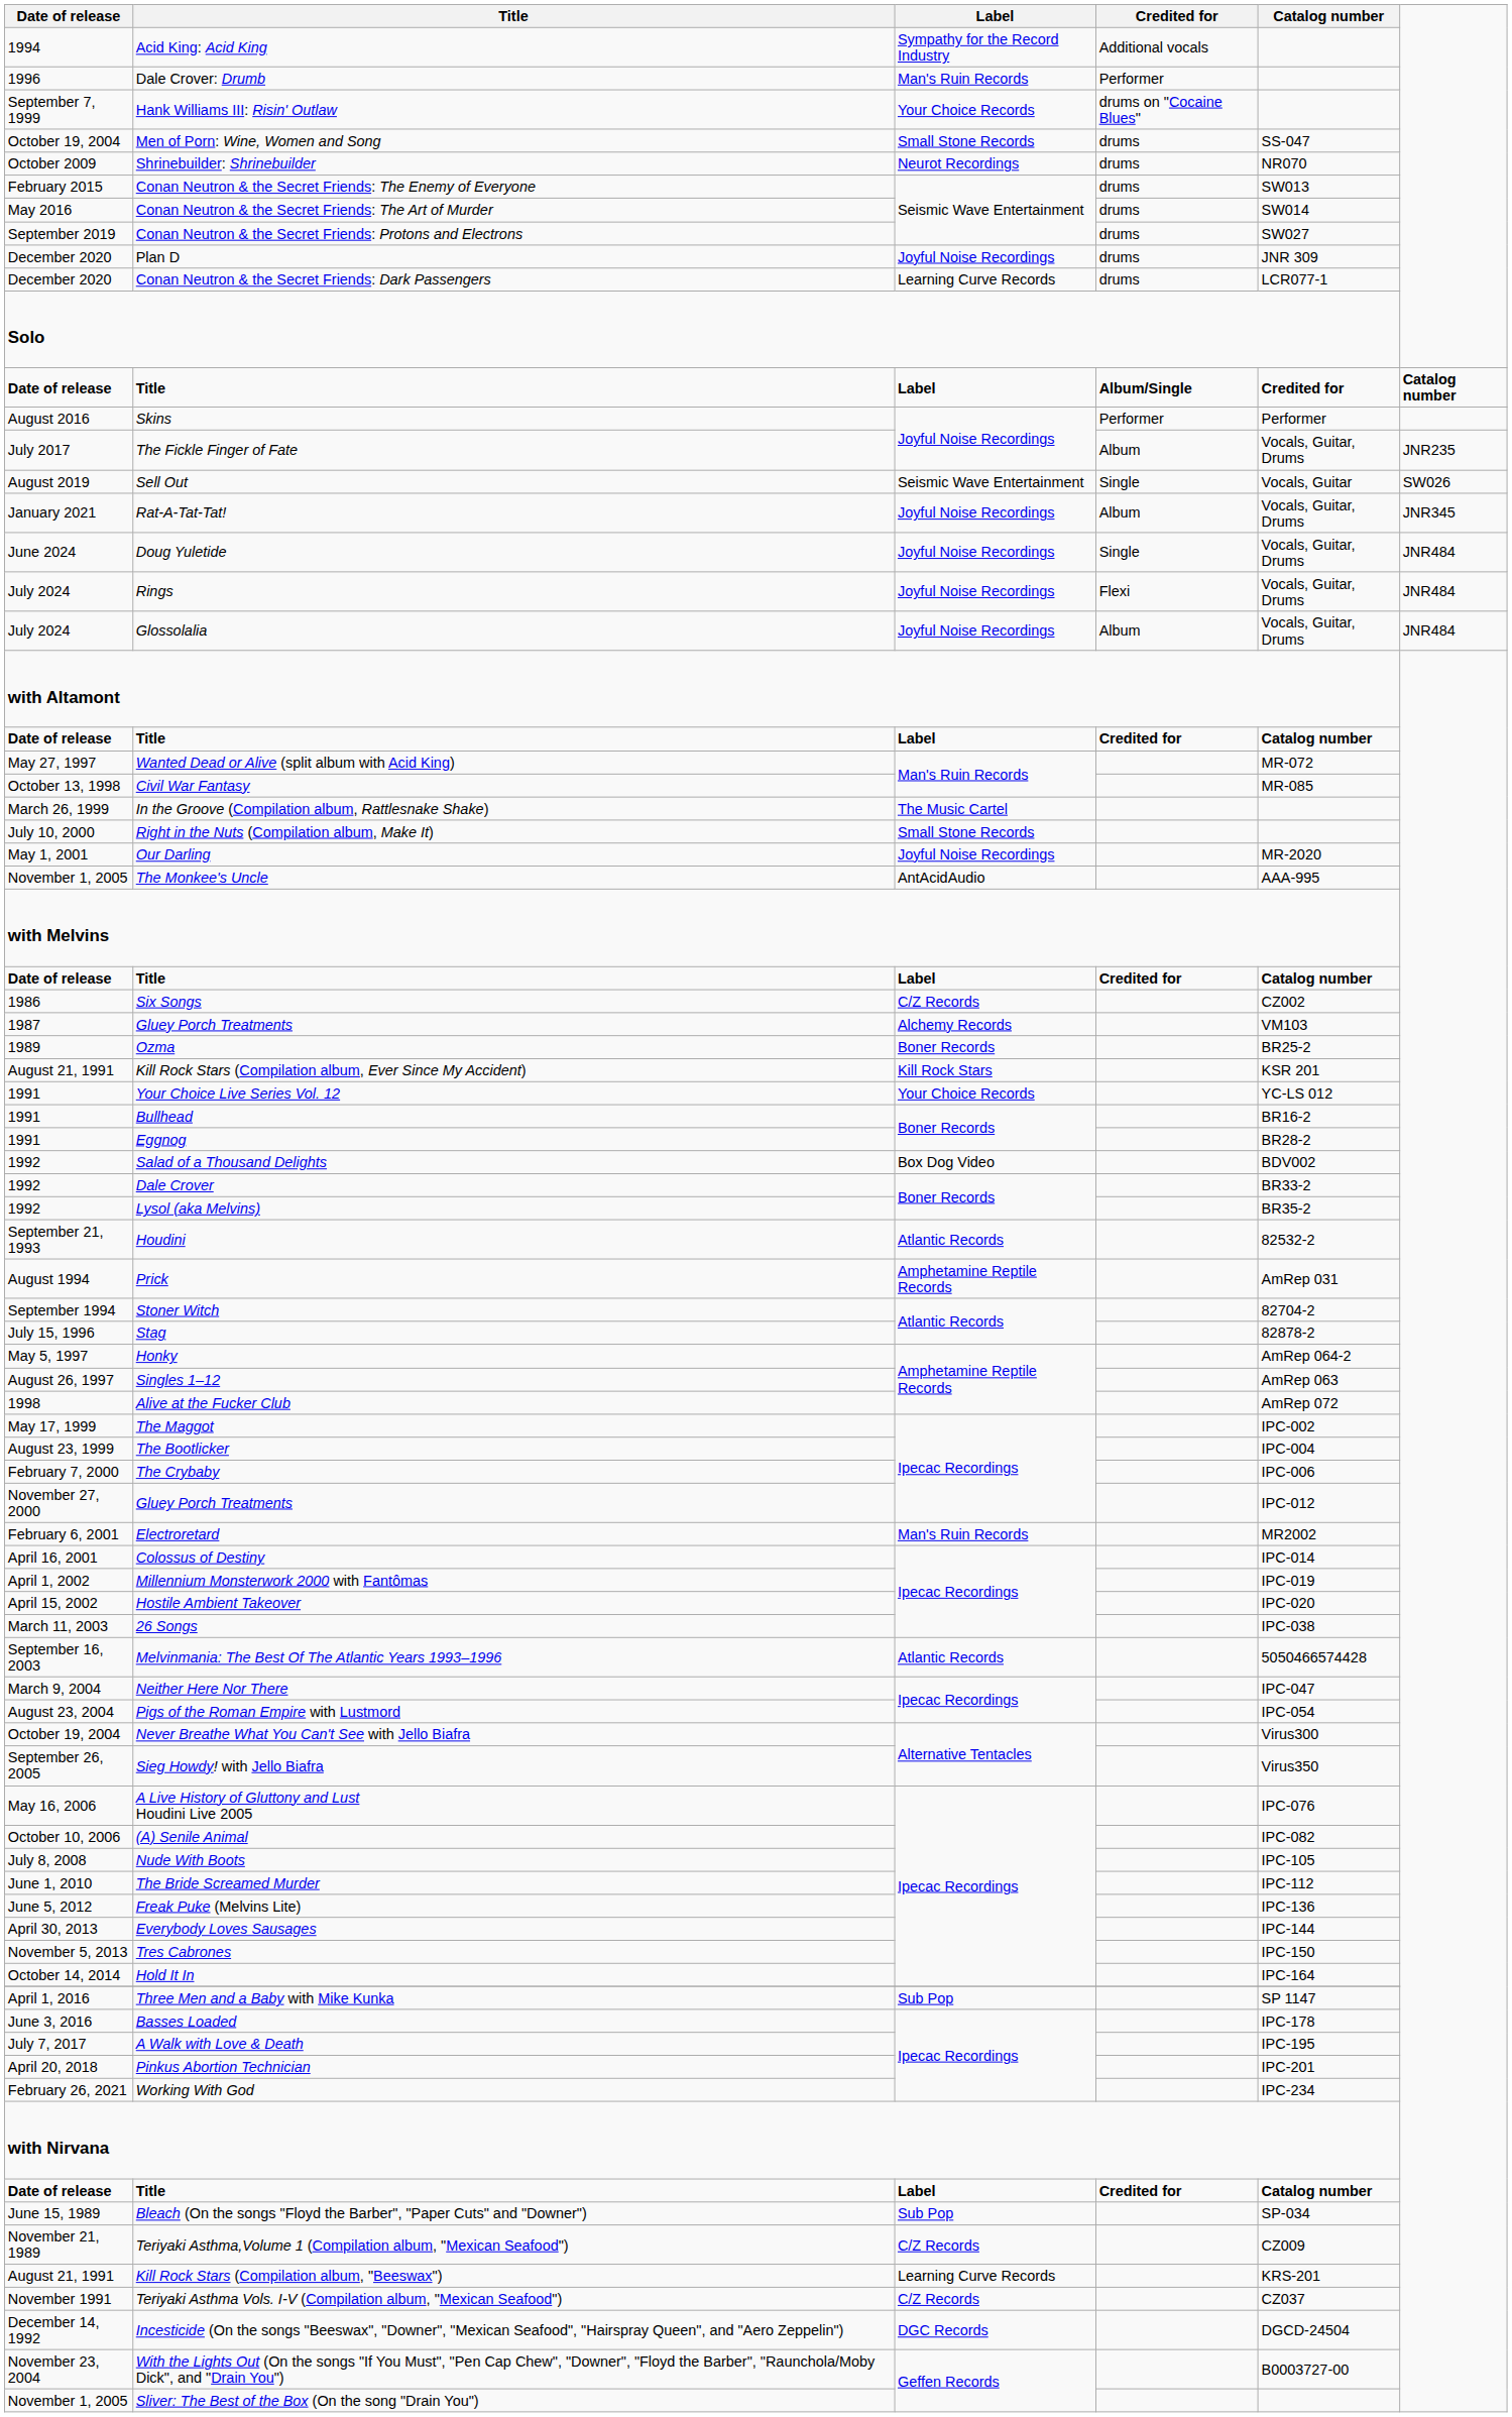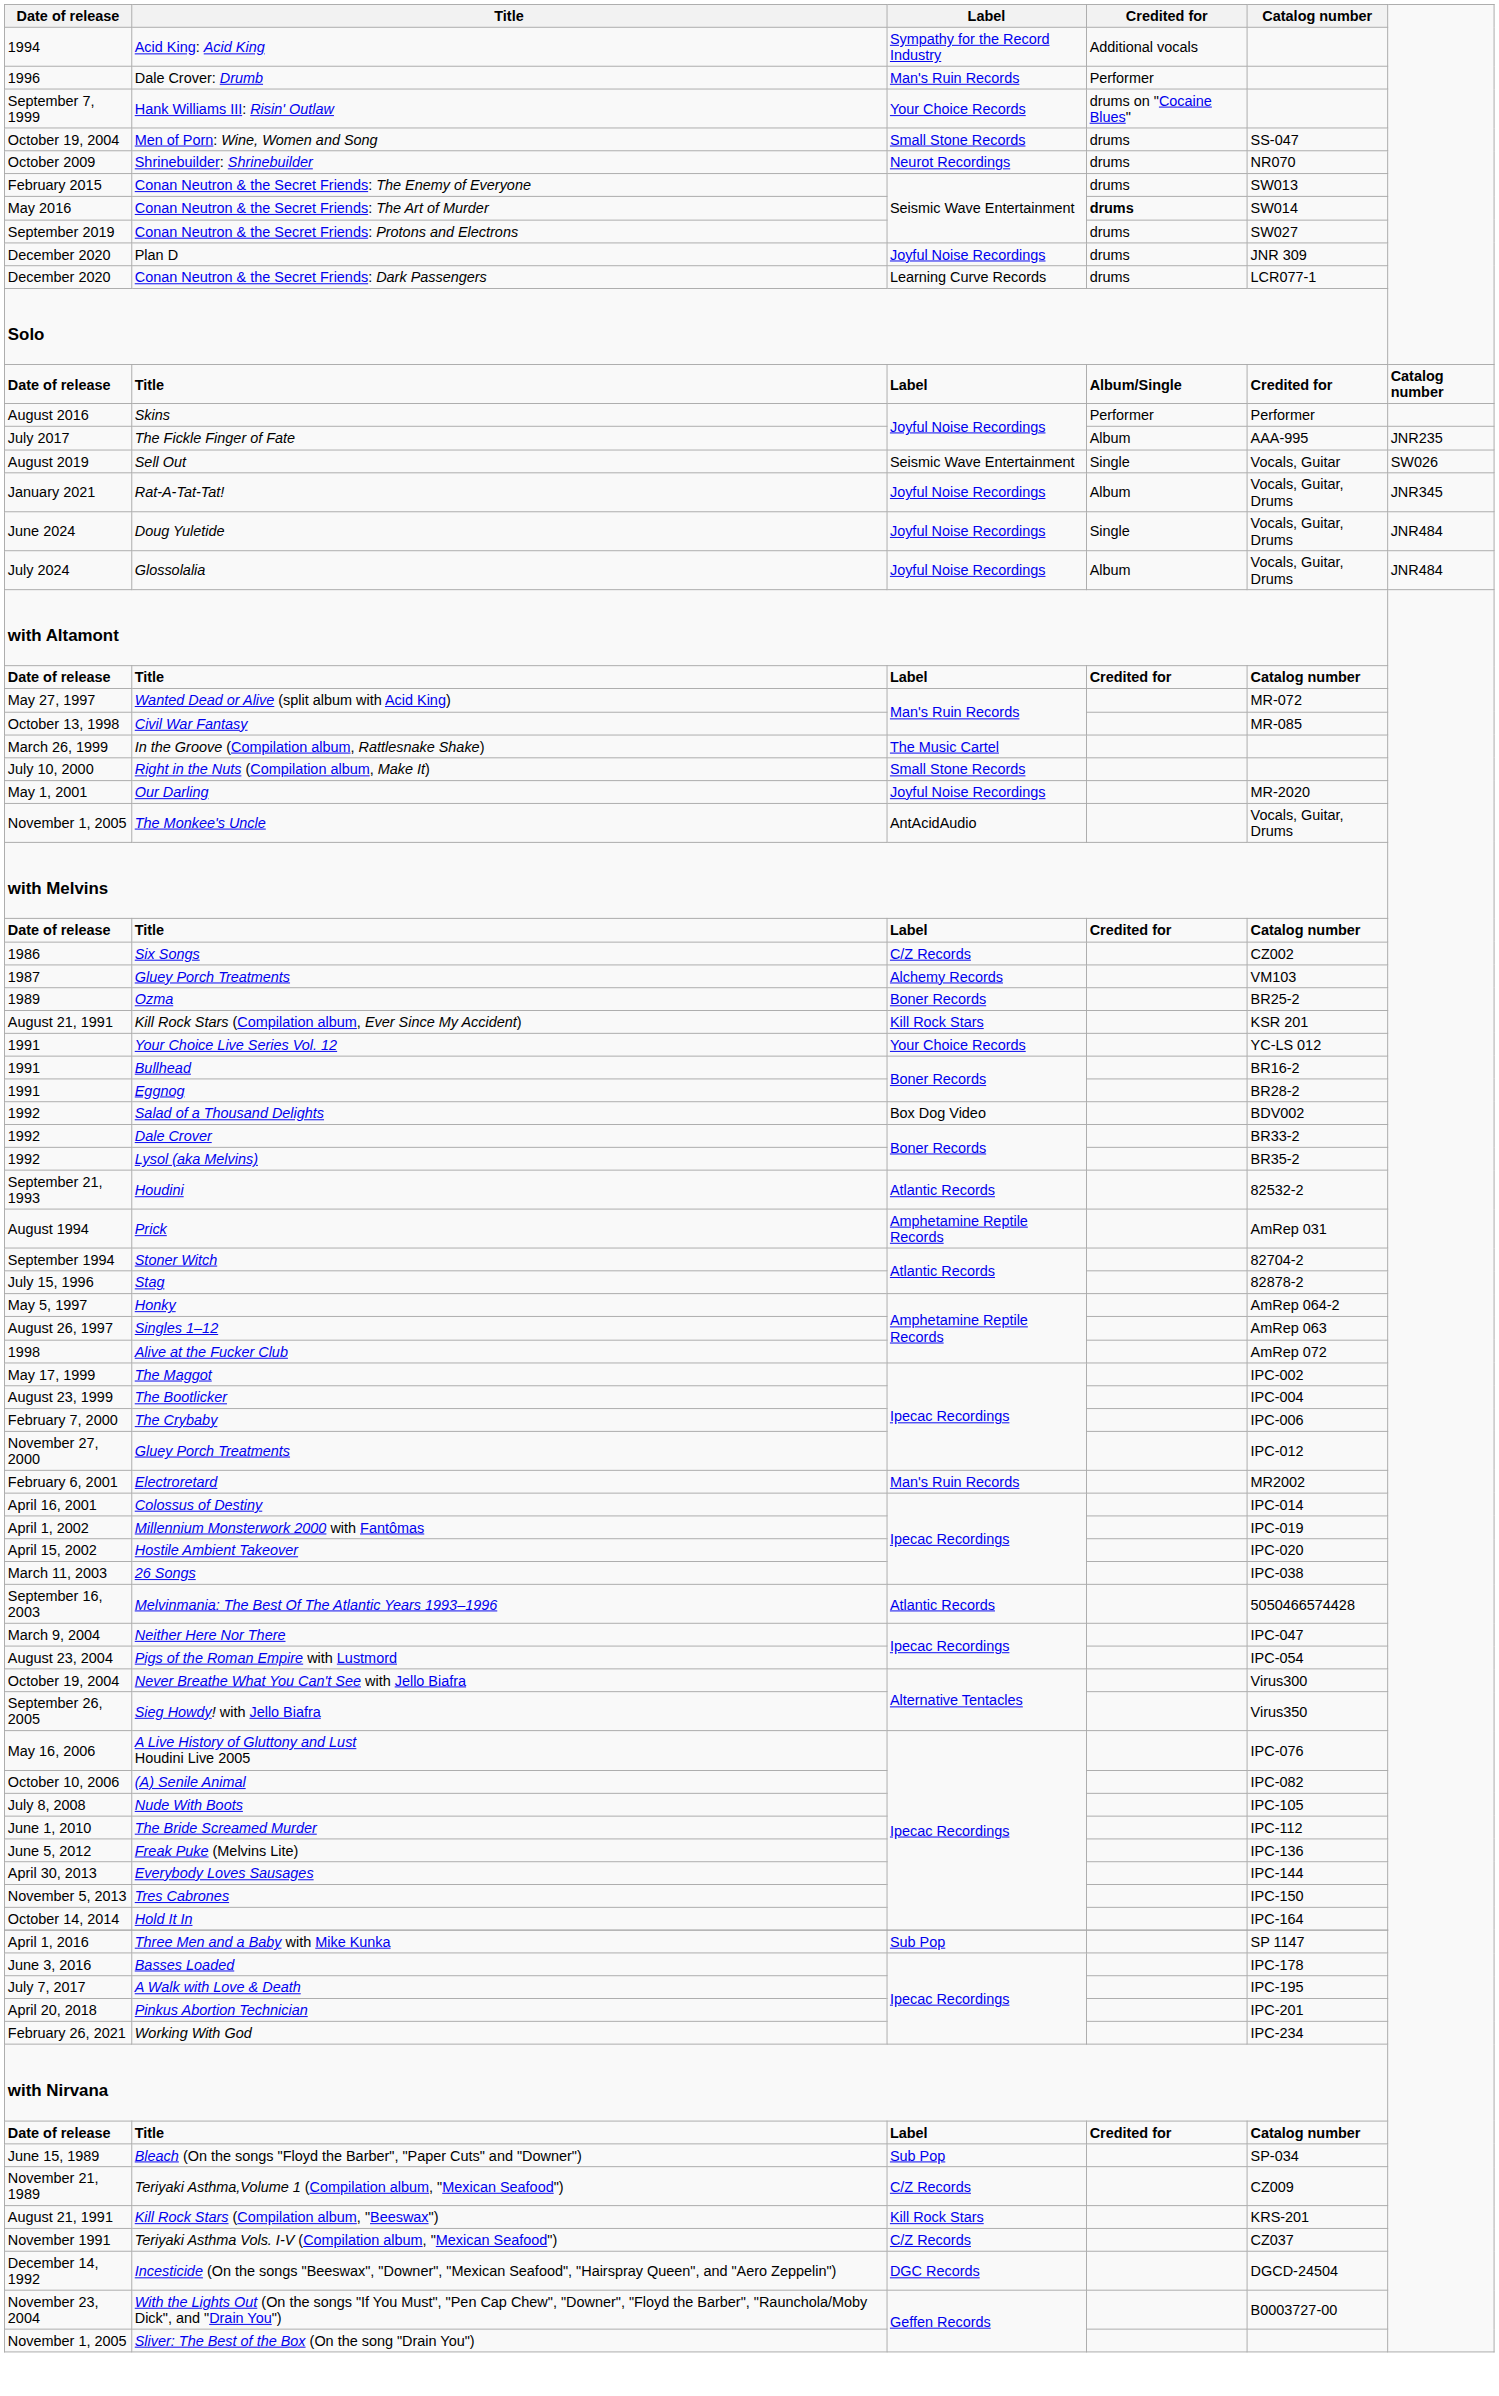Conan Neutron & the Secret Friends: The Art of Murder | Credited for: normal -> bold
The Fickle Finger of Fate | Catalog number: Vocals, Guitar, Drums -> AAA-995
- row: July 2024 | Rings | Joyful Noise Recordings | Flexi | Vocals, Guitar, Drums | JNR484
The Monkee's Uncle | Catalog number: AAA-995 -> Vocals, Guitar, Drums
Kill Rock Stars (Compilation album, "Beeswax") | Label: Learning Curve Records -> Kill Rock Stars
